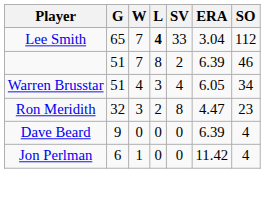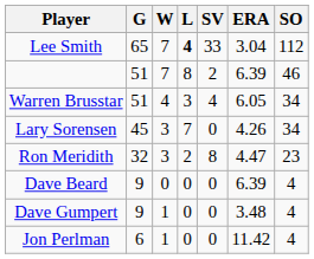+ row: Lary Sorensen | 45 | 3 | 7 | 0 | 4.26 | 34
+ row: Dave Gumpert | 9 | 1 | 0 | 0 | 3.48 | 4
